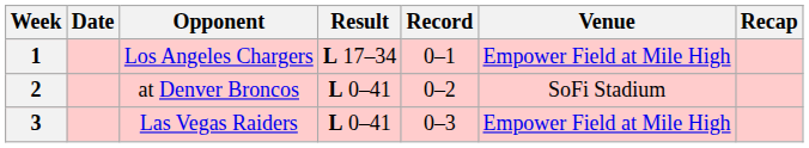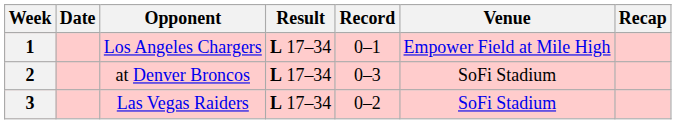2 | Result: L 0–41 -> L 17–34
2 | Record: 0–2 -> 0–3
3 | Result: L 0–41 -> L 17–34
3 | Record: 0–3 -> 0–2
3 | Venue: Empower Field at Mile High -> SoFi Stadium
